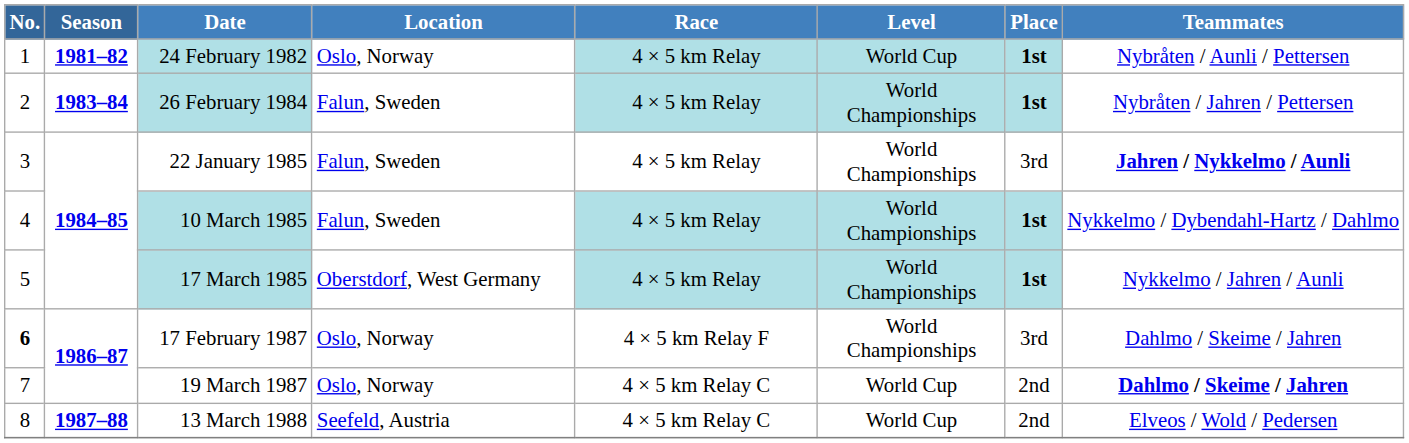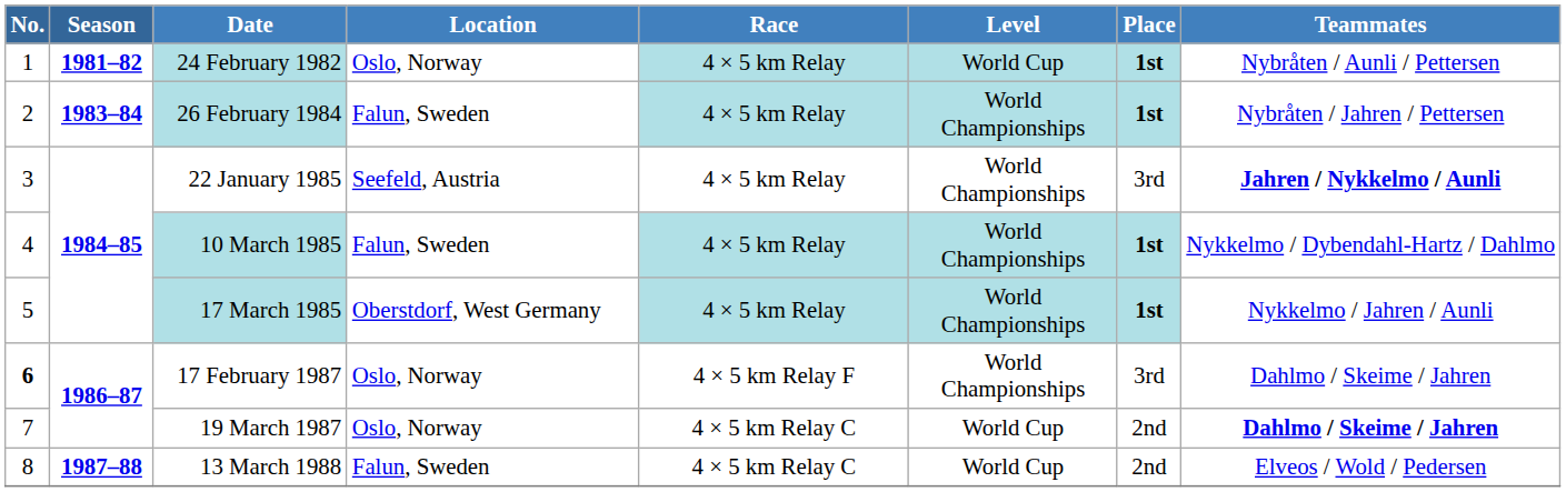22 January 1985 | Location: Falun, Sweden -> Seefeld, Austria
13 March 1988 | Location: Seefeld, Austria -> Falun, Sweden
